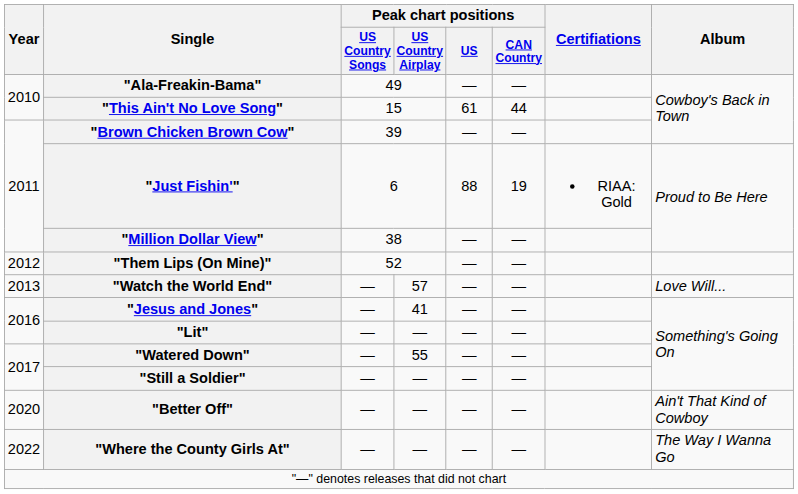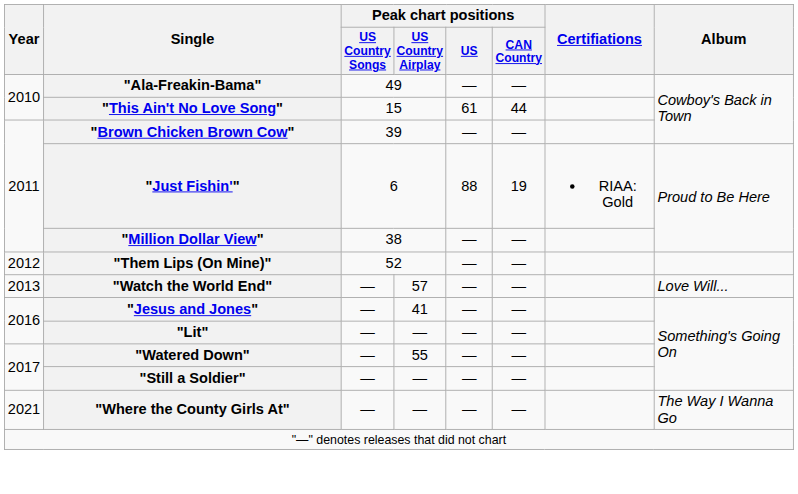- row: 2020 | "Better Off" | — | — | — | — | Ain't That Kind of Cowboy
"Where the County Girls At" | Year: 2022 -> 2021
